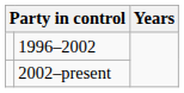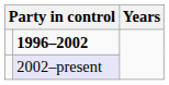1996–2002 | column 2: normal -> bold
2002–present | column 2: no background -> lavender background
